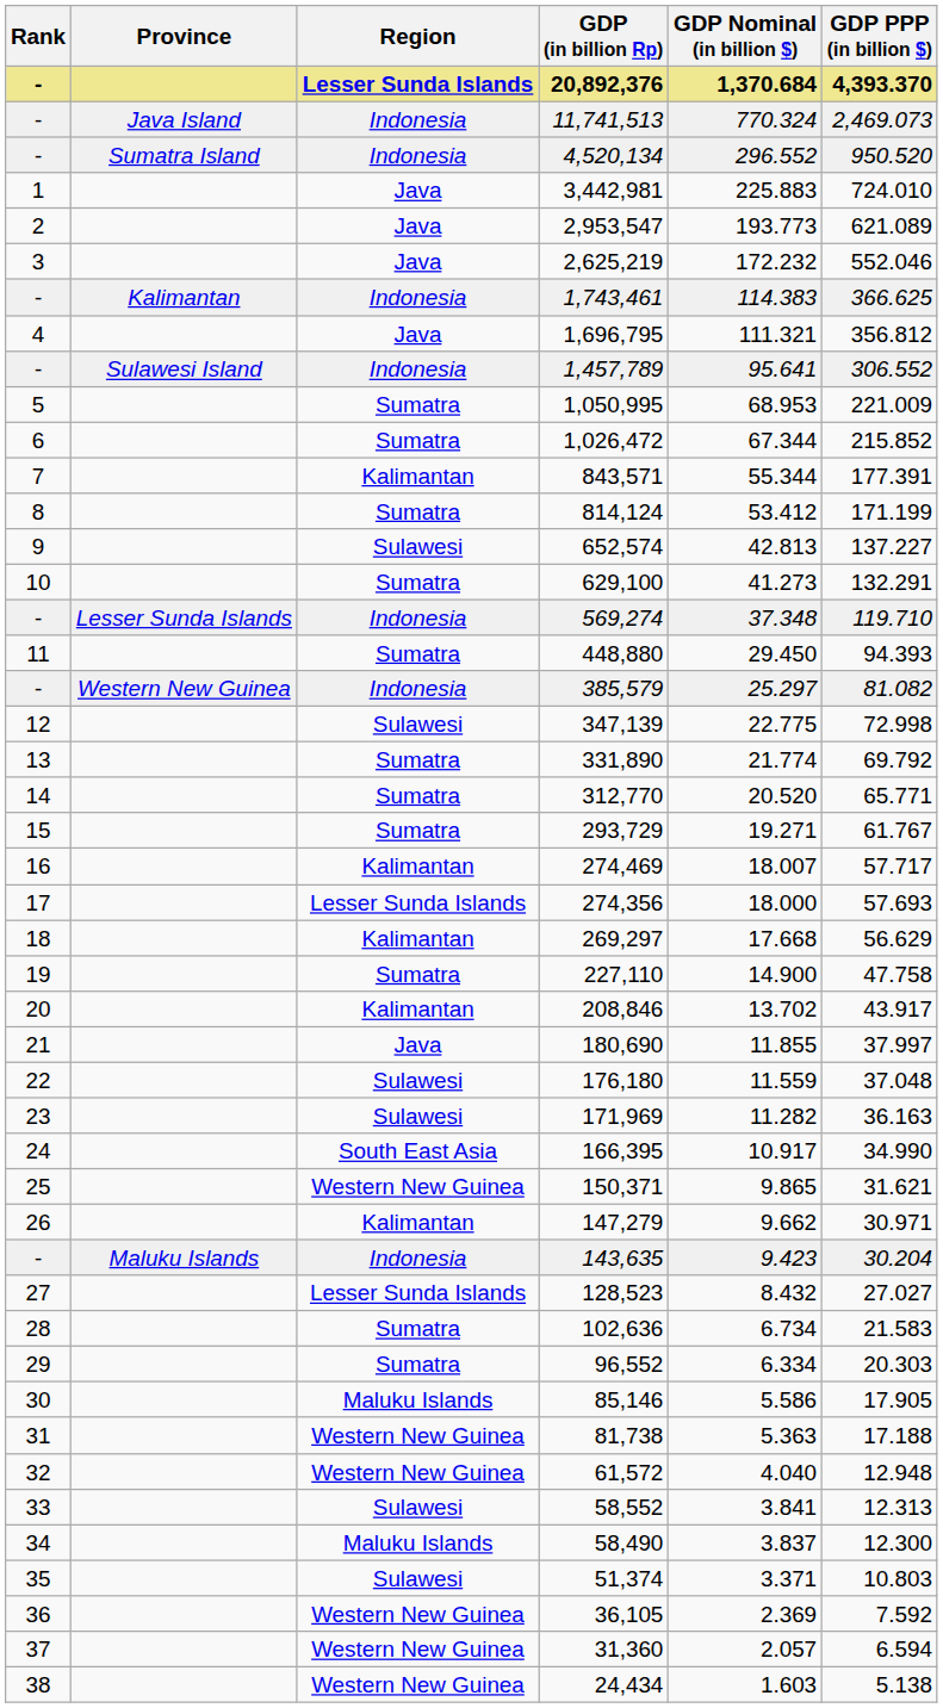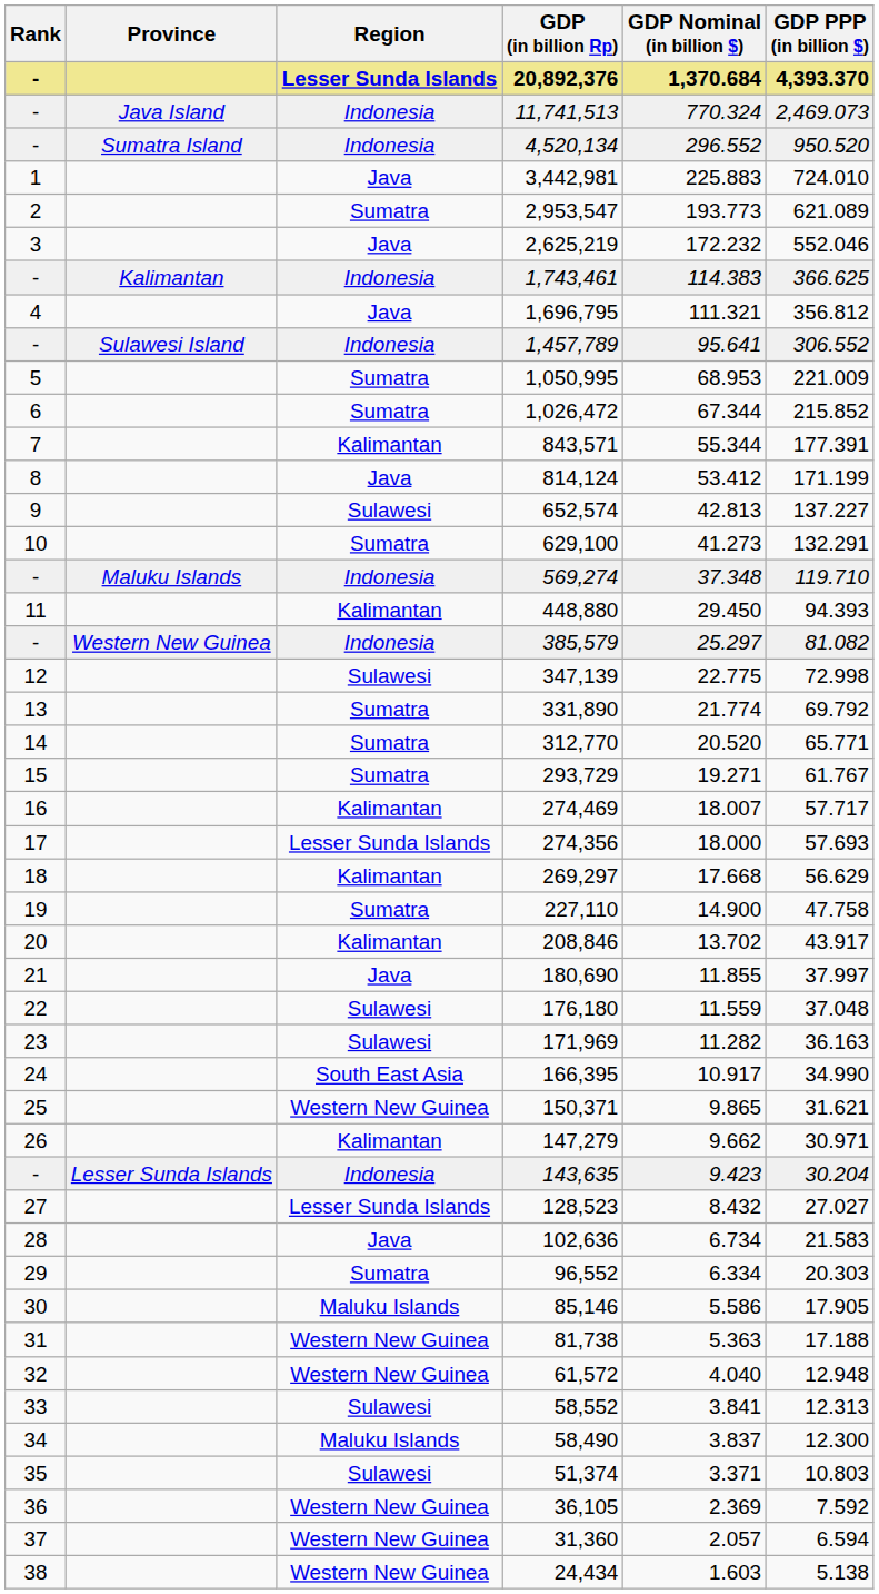2,953,547 | Region: Java -> Sumatra
814,124 | Region: Sumatra -> Java
569,274 | Province: Lesser Sunda Islands -> Maluku Islands
448,880 | Region: Sumatra -> Kalimantan
143,635 | Province: Maluku Islands -> Lesser Sunda Islands
102,636 | Region: Sumatra -> Java
